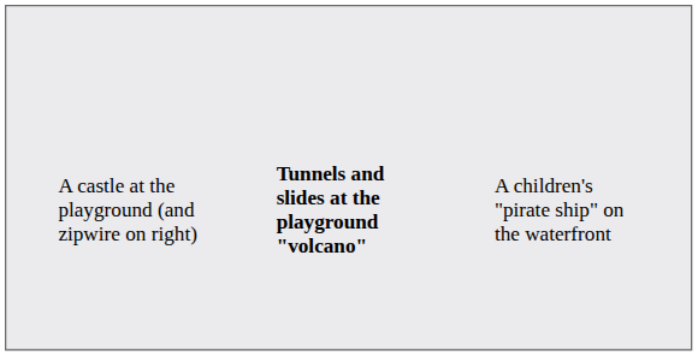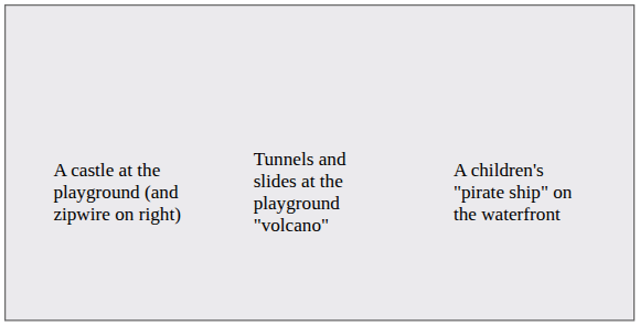A castle at the playground (and zipwire on right) | column 2: bold -> normal
